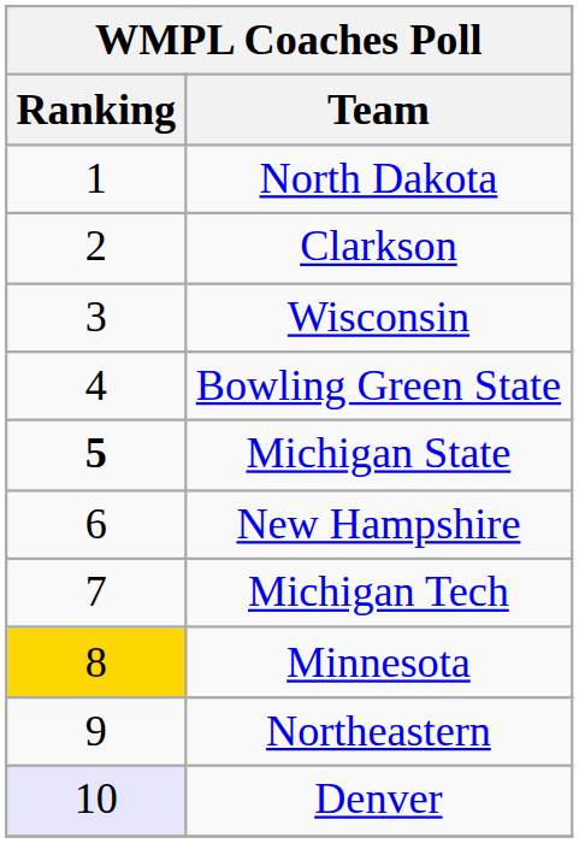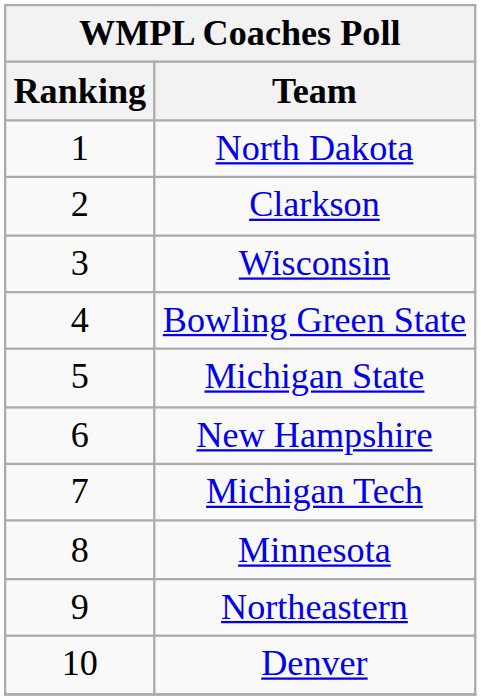Michigan State | Ranking: bold -> normal
Minnesota | Ranking: gold background -> no background
Denver | Ranking: lavender background -> no background
